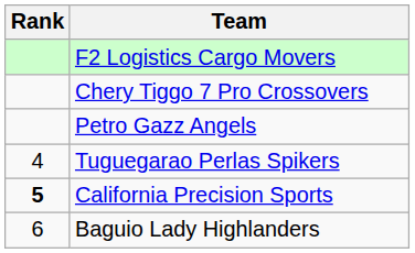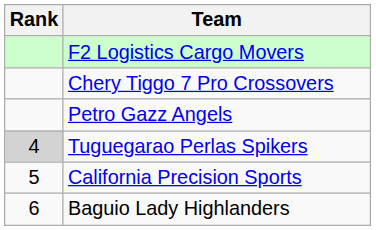Tuguegarao Perlas Spikers | Rank: no background -> lightgrey background
California Precision Sports | Rank: bold -> normal
